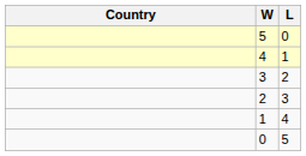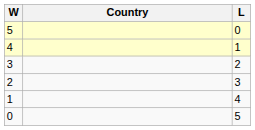columns swapped: Country <-> W
